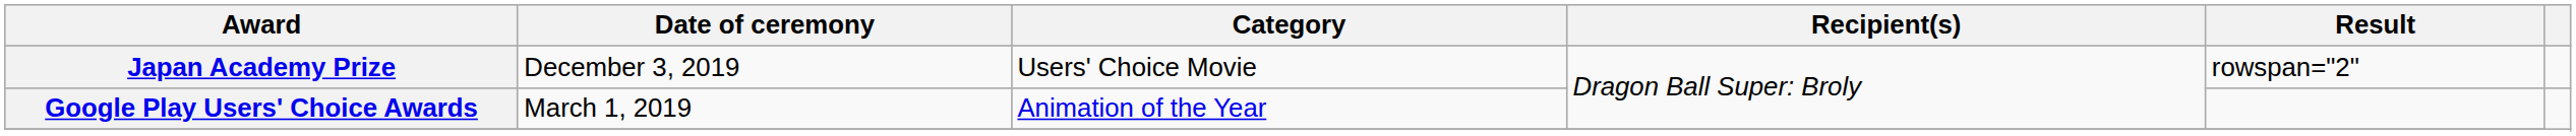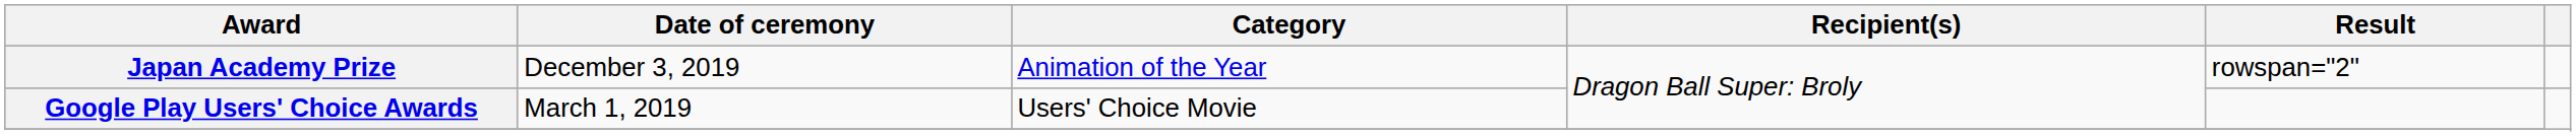Japan Academy Prize | Category: Users' Choice Movie -> Animation of the Year
Google Play Users' Choice Awards | Category: Animation of the Year -> Users' Choice Movie
